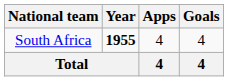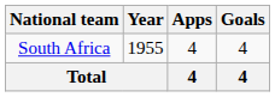South Africa | Year: bold -> normal
